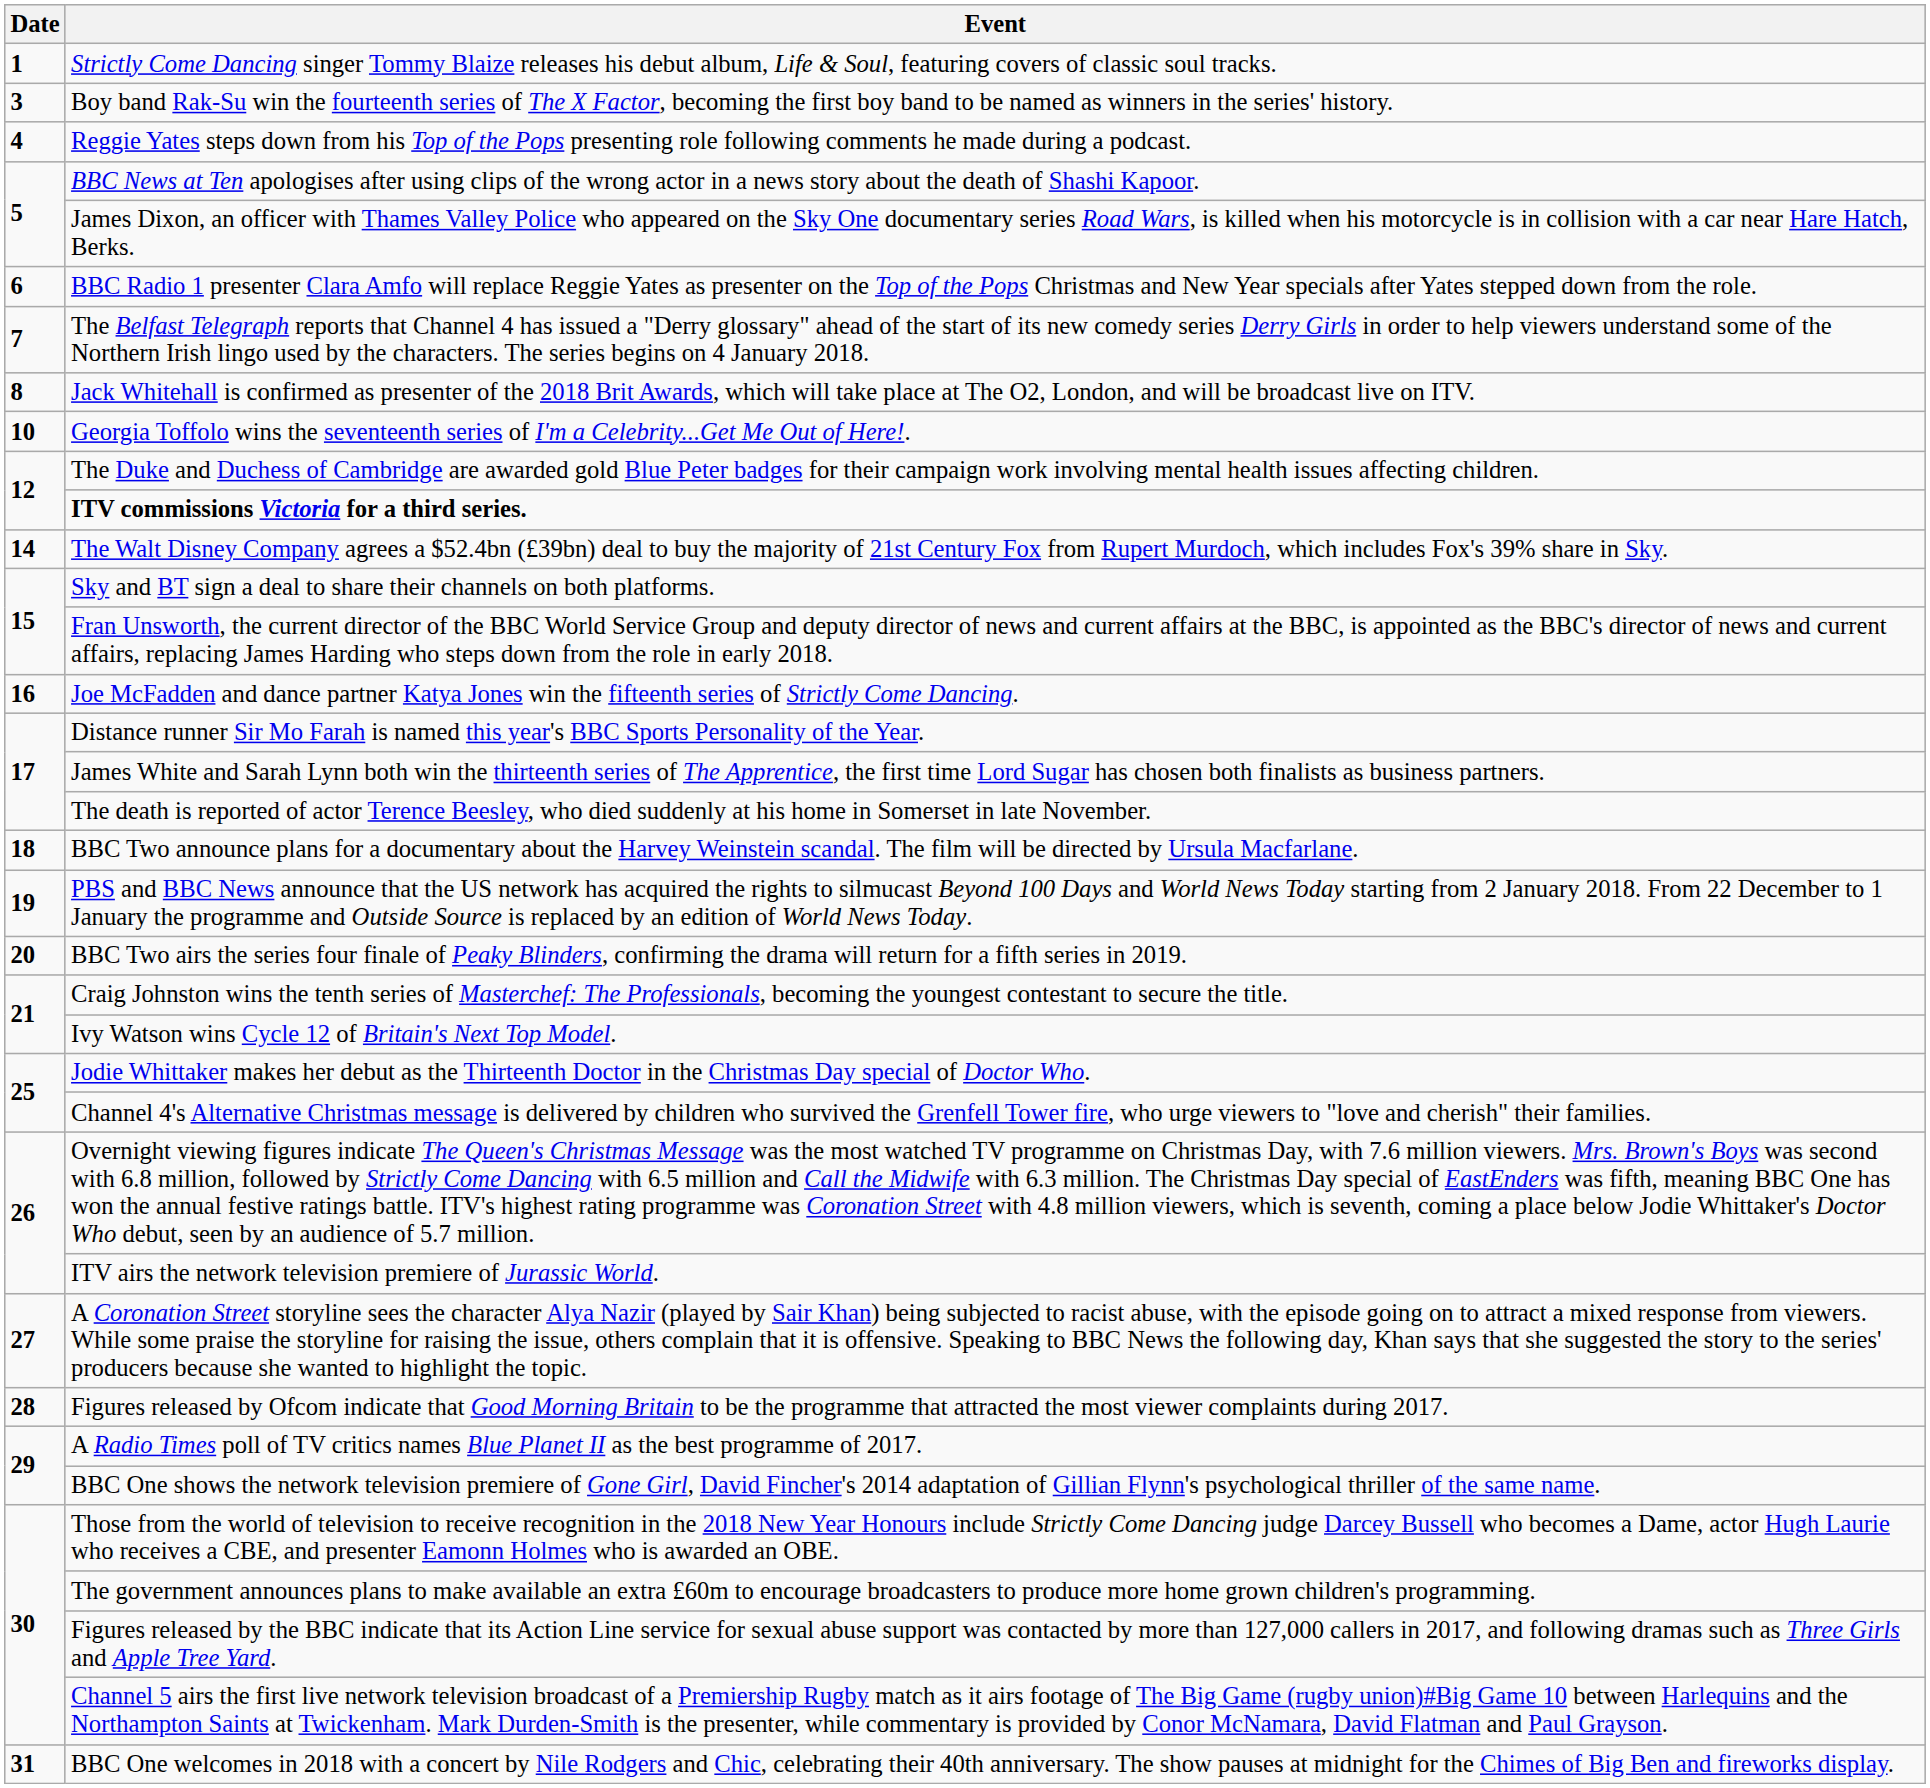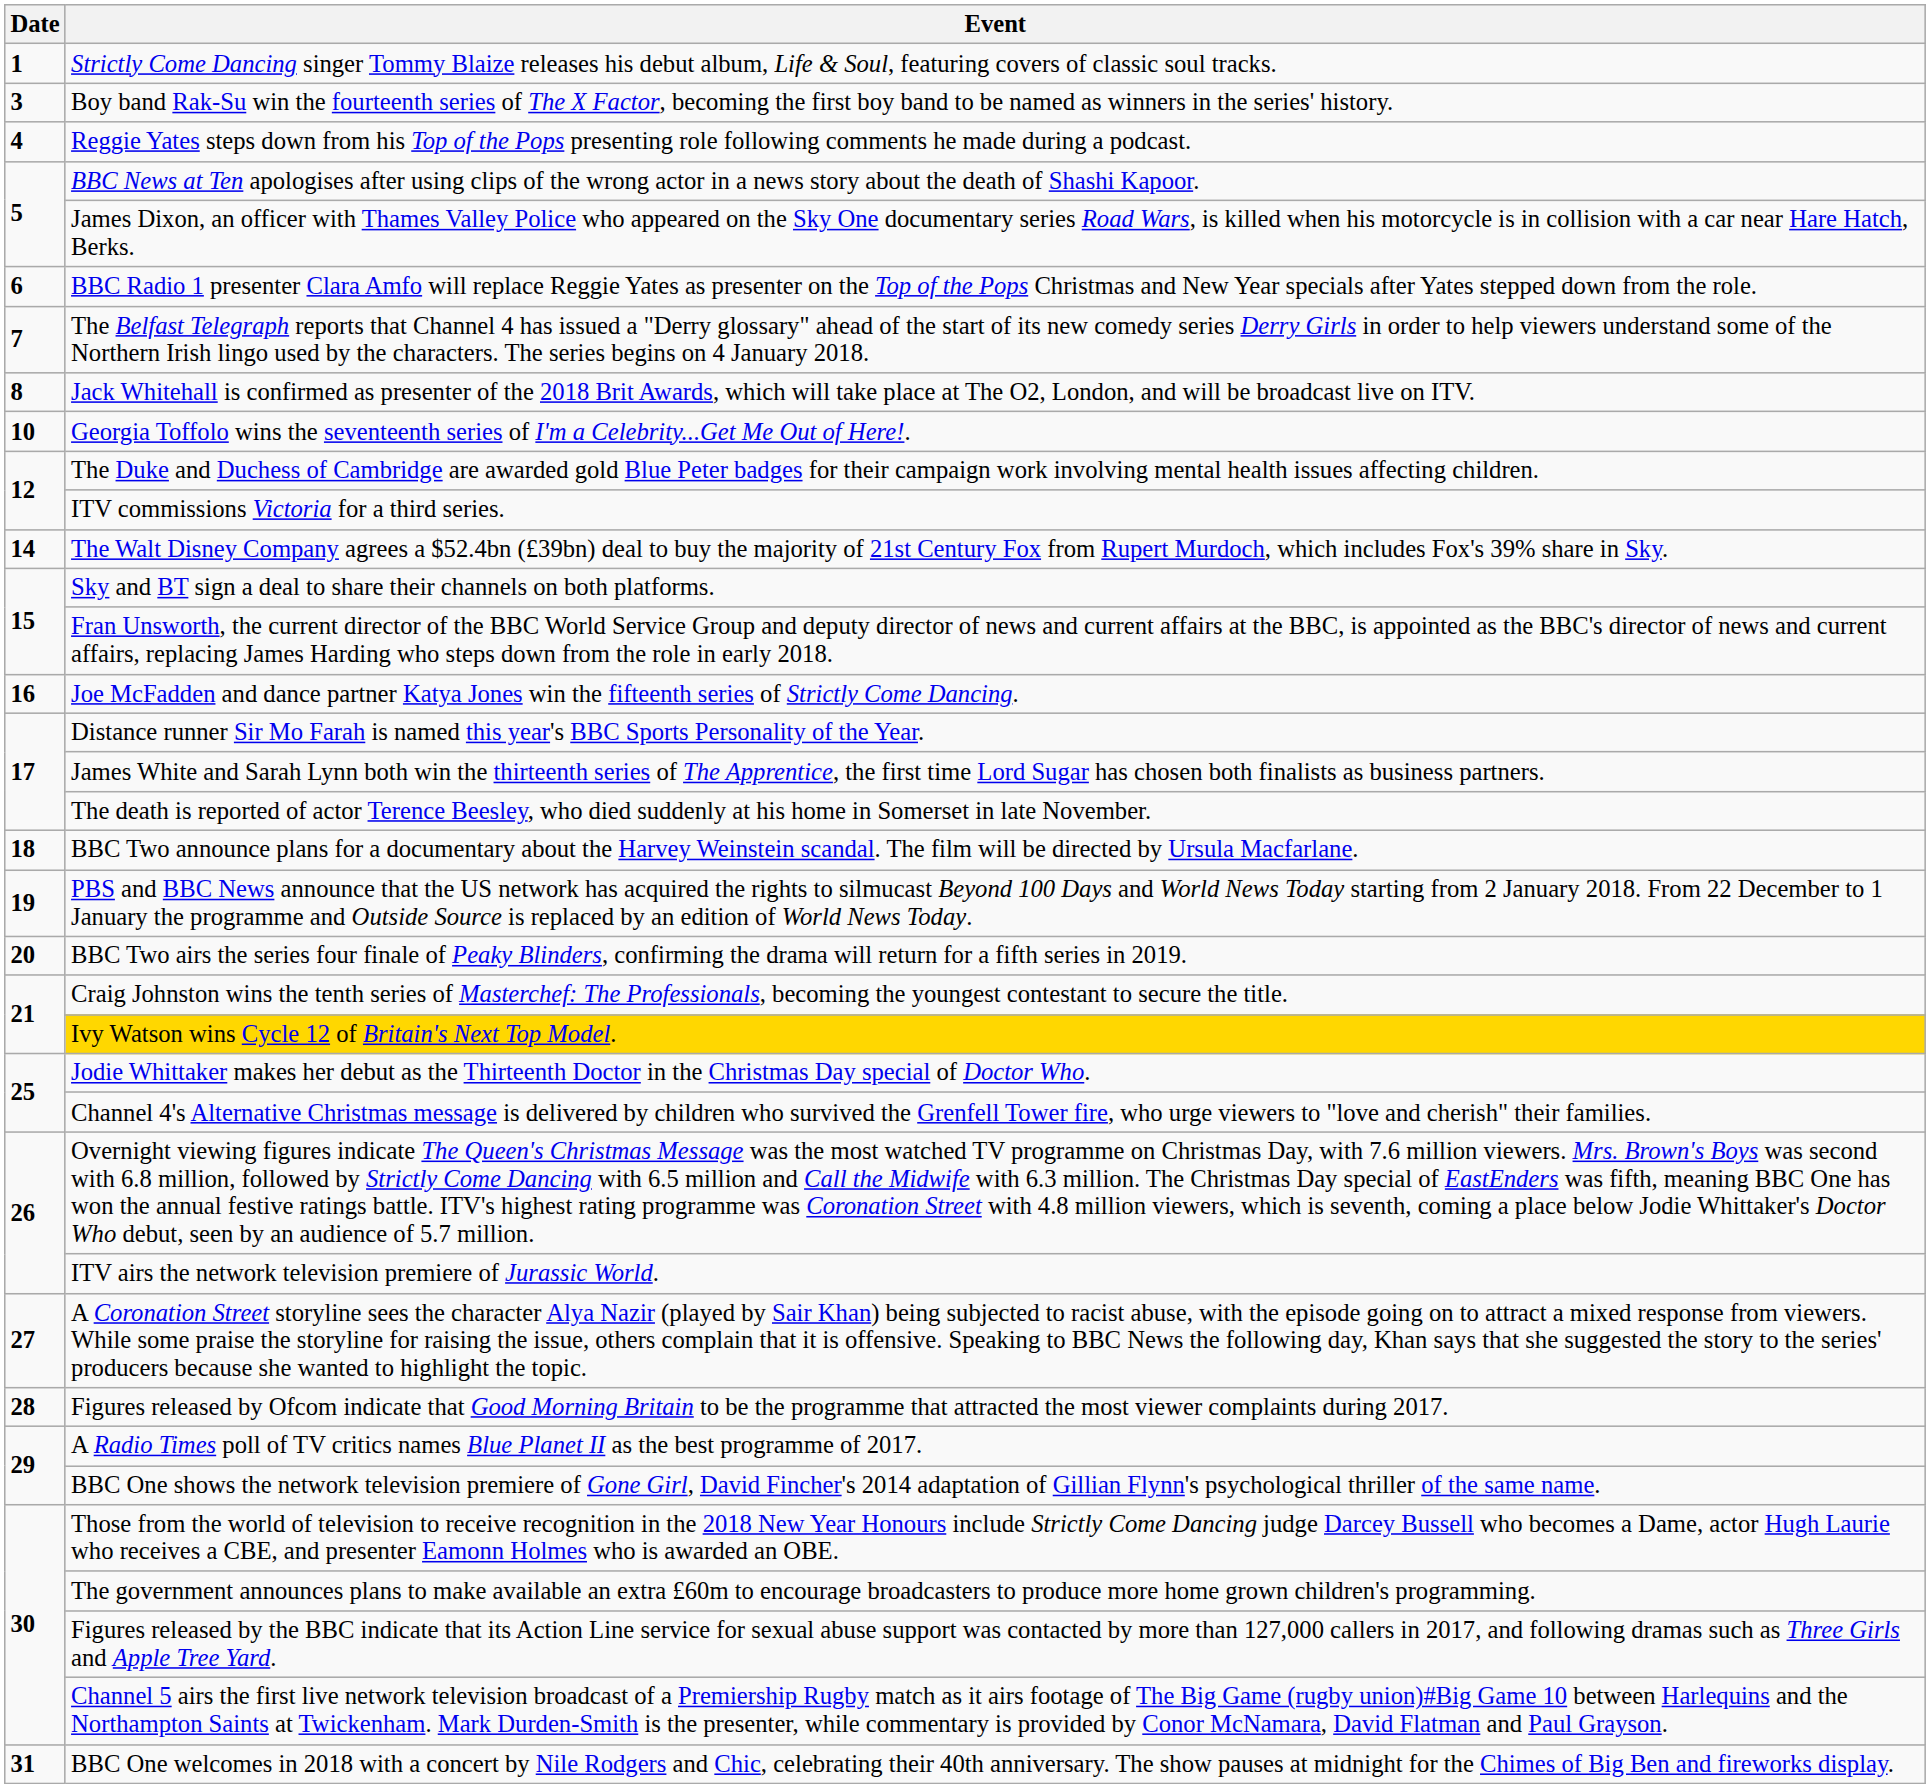ITV commissions Victoria for a third series. | Event: bold -> normal
Ivy Watson wins Cycle 12 of Britain's Next Top Model. | Event: no background -> gold background
